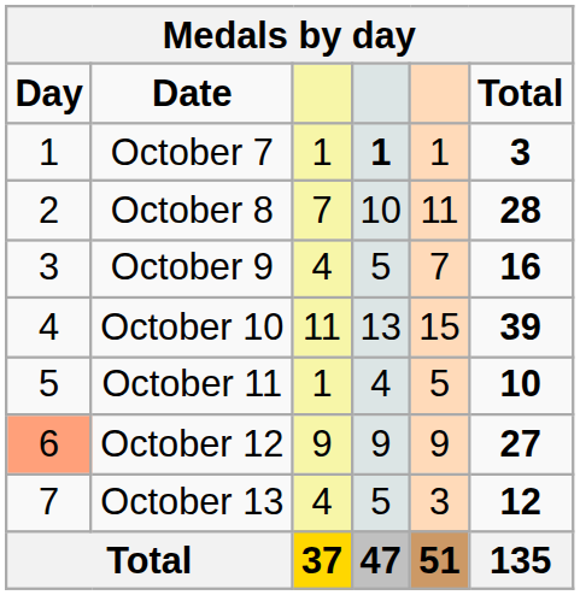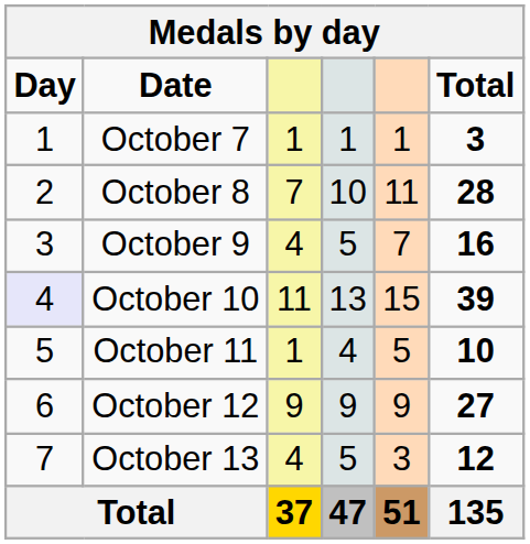October 7 | column 4: bold -> normal
October 10 | Day: no background -> lavender background
October 12 | Day: lightsalmon background -> no background
